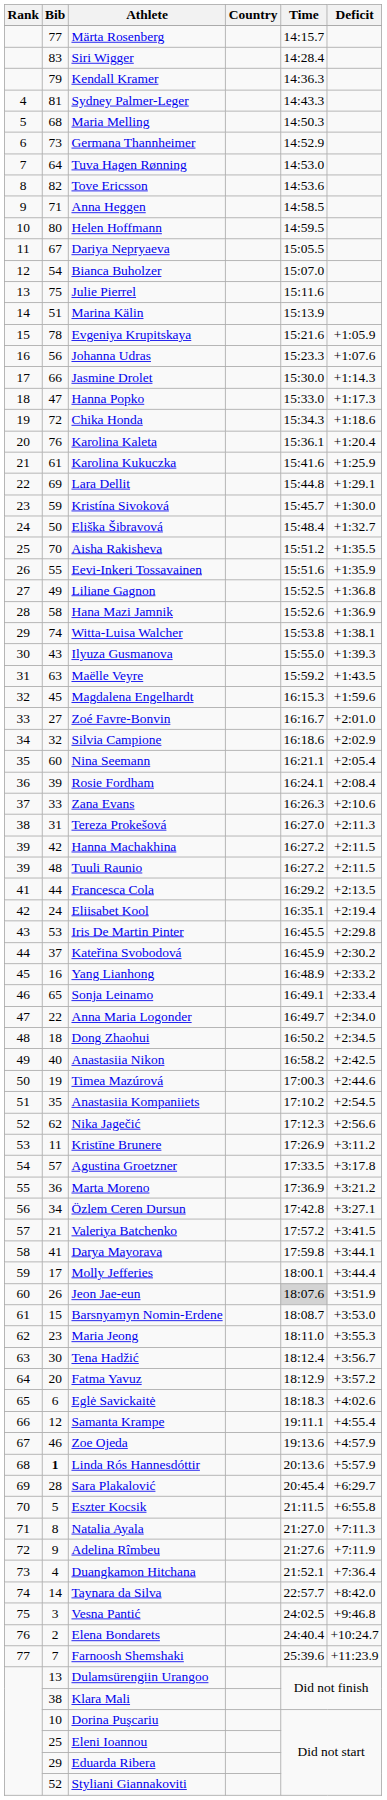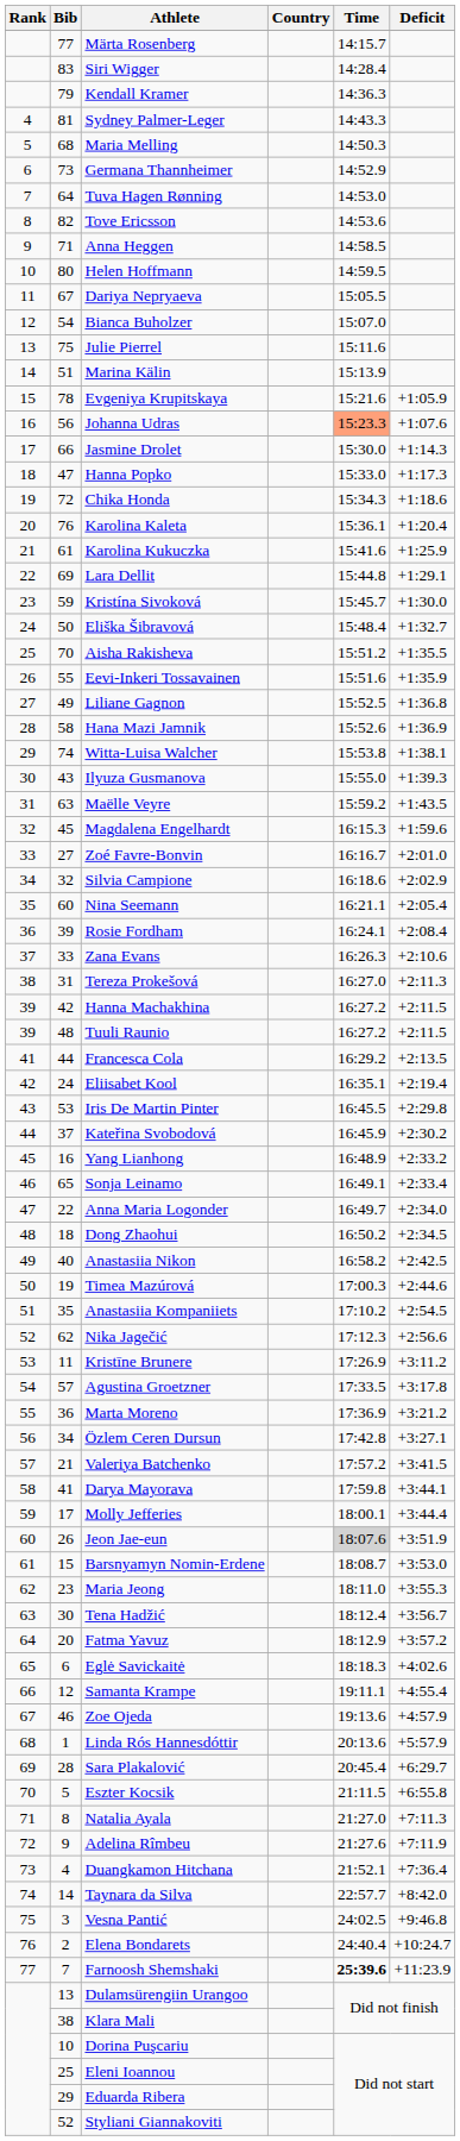Johanna Udras | Time: no background -> lightsalmon background
Linda Rós Hannesdóttir | Bib: bold -> normal
Farnoosh Shemshaki | Time: normal -> bold
